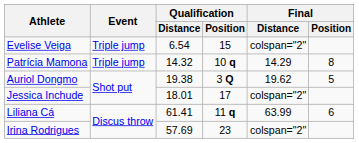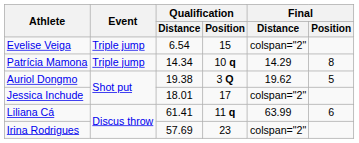Patrícia Mamona | Qualification / Distance: 14.32 -> 14.34
